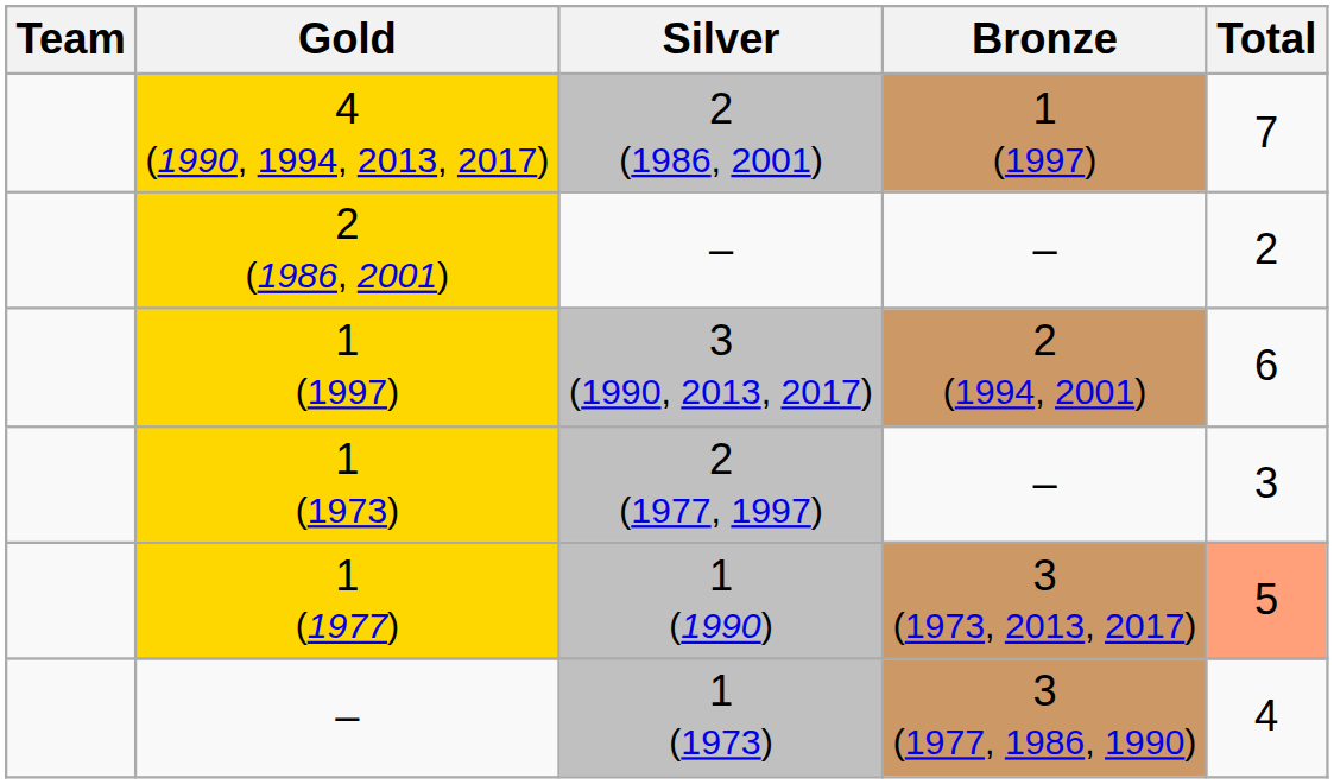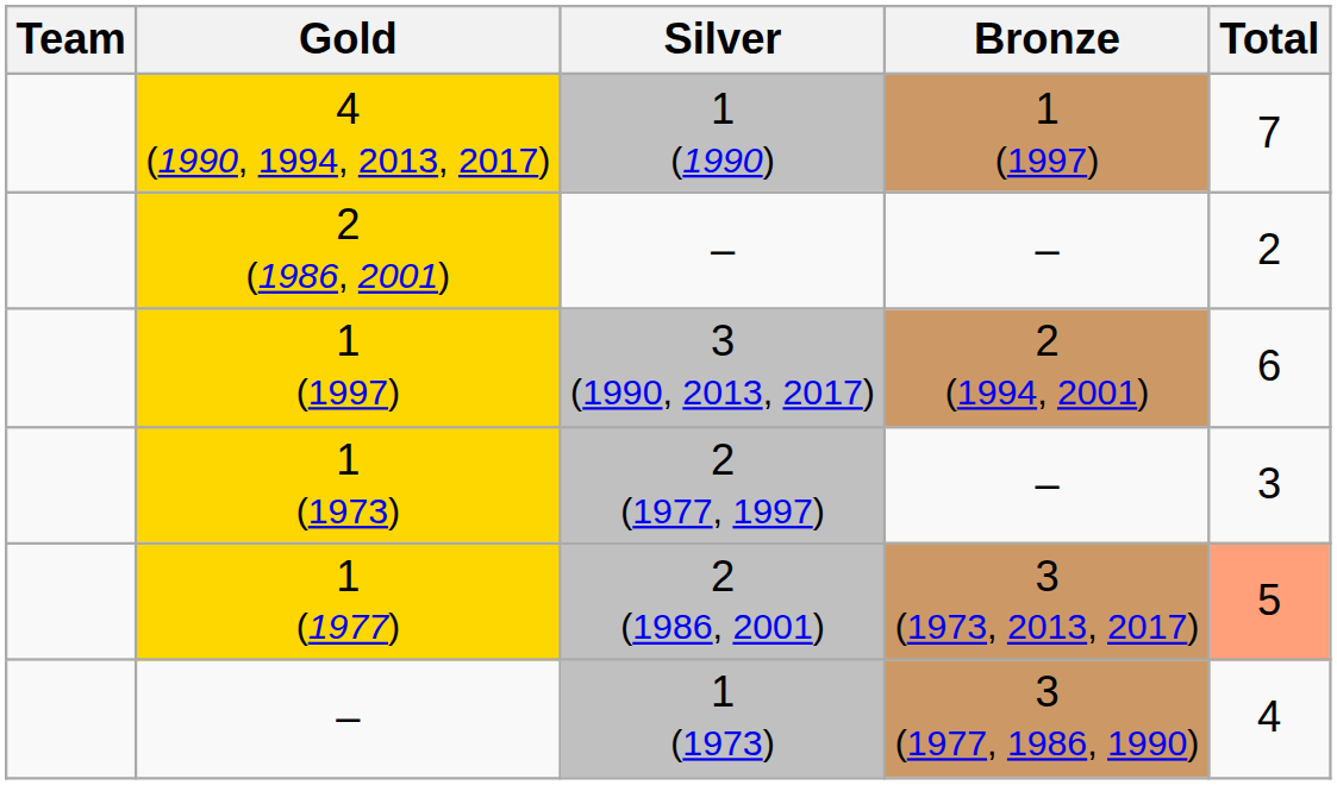4 (1990, 1994, 2013, 2017) | Silver: 2 (1986, 2001) -> 1 (1990)
1 (1977) | Silver: 1 (1990) -> 2 (1986, 2001)
